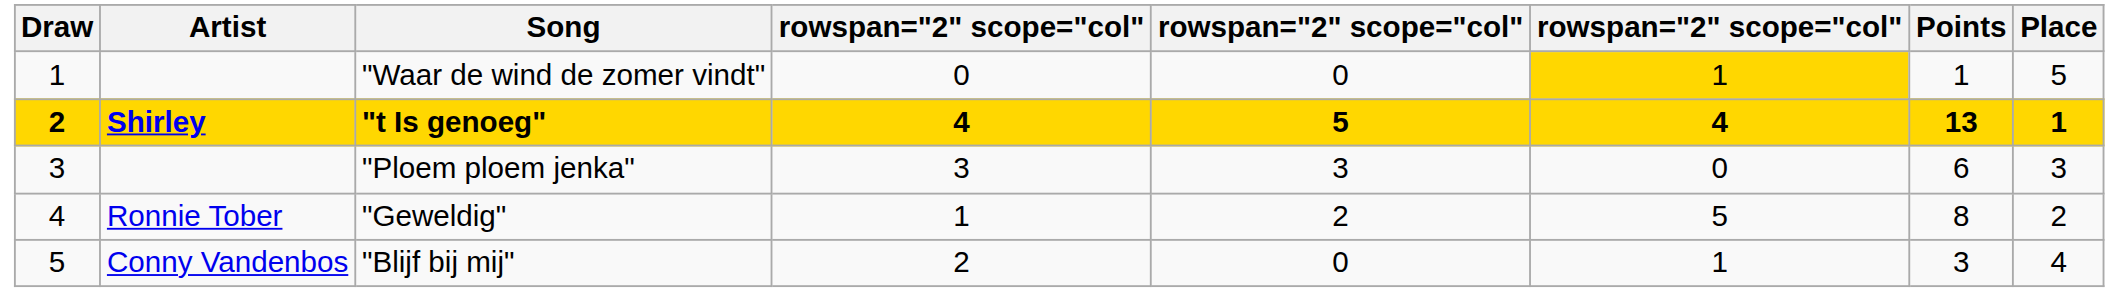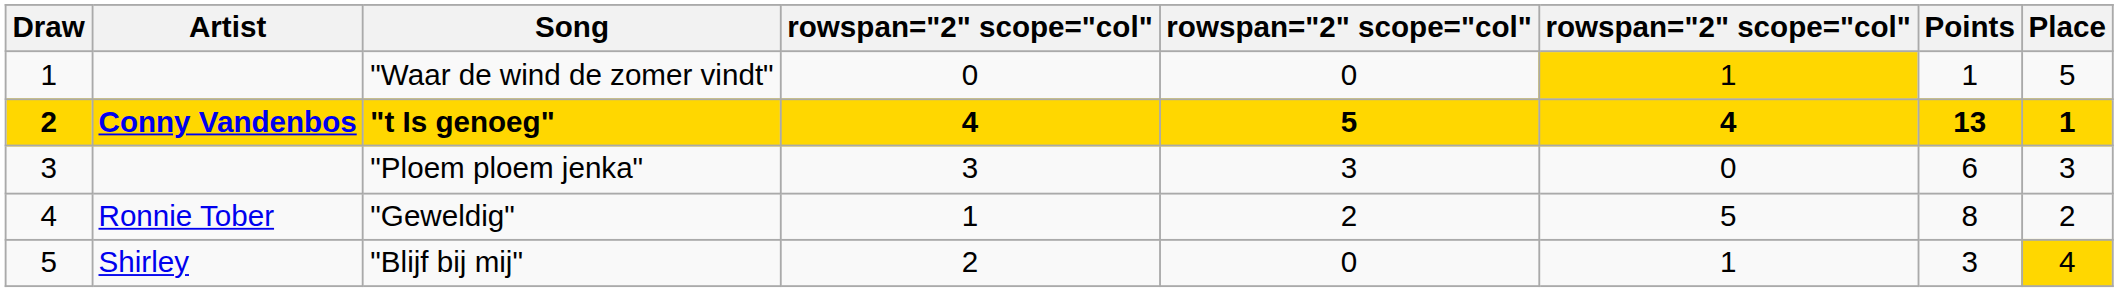"t Is genoeg" | Artist: Shirley -> Conny Vandenbos
"Blijf bij mij" | Artist: Conny Vandenbos -> Shirley
"Blijf bij mij" | Place: no background -> gold background
